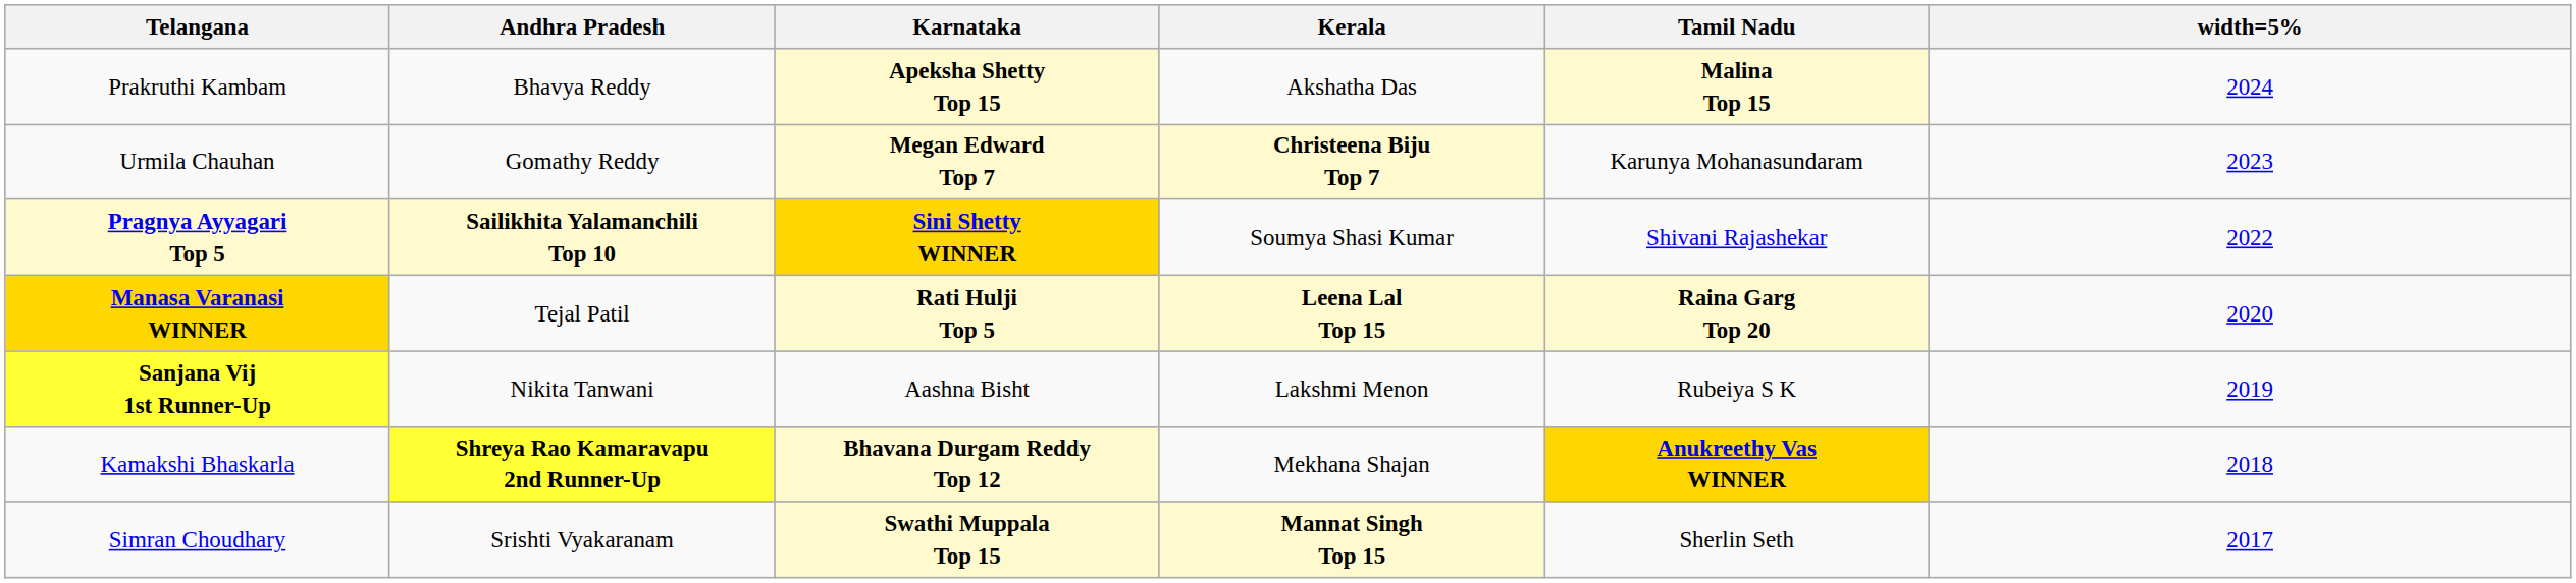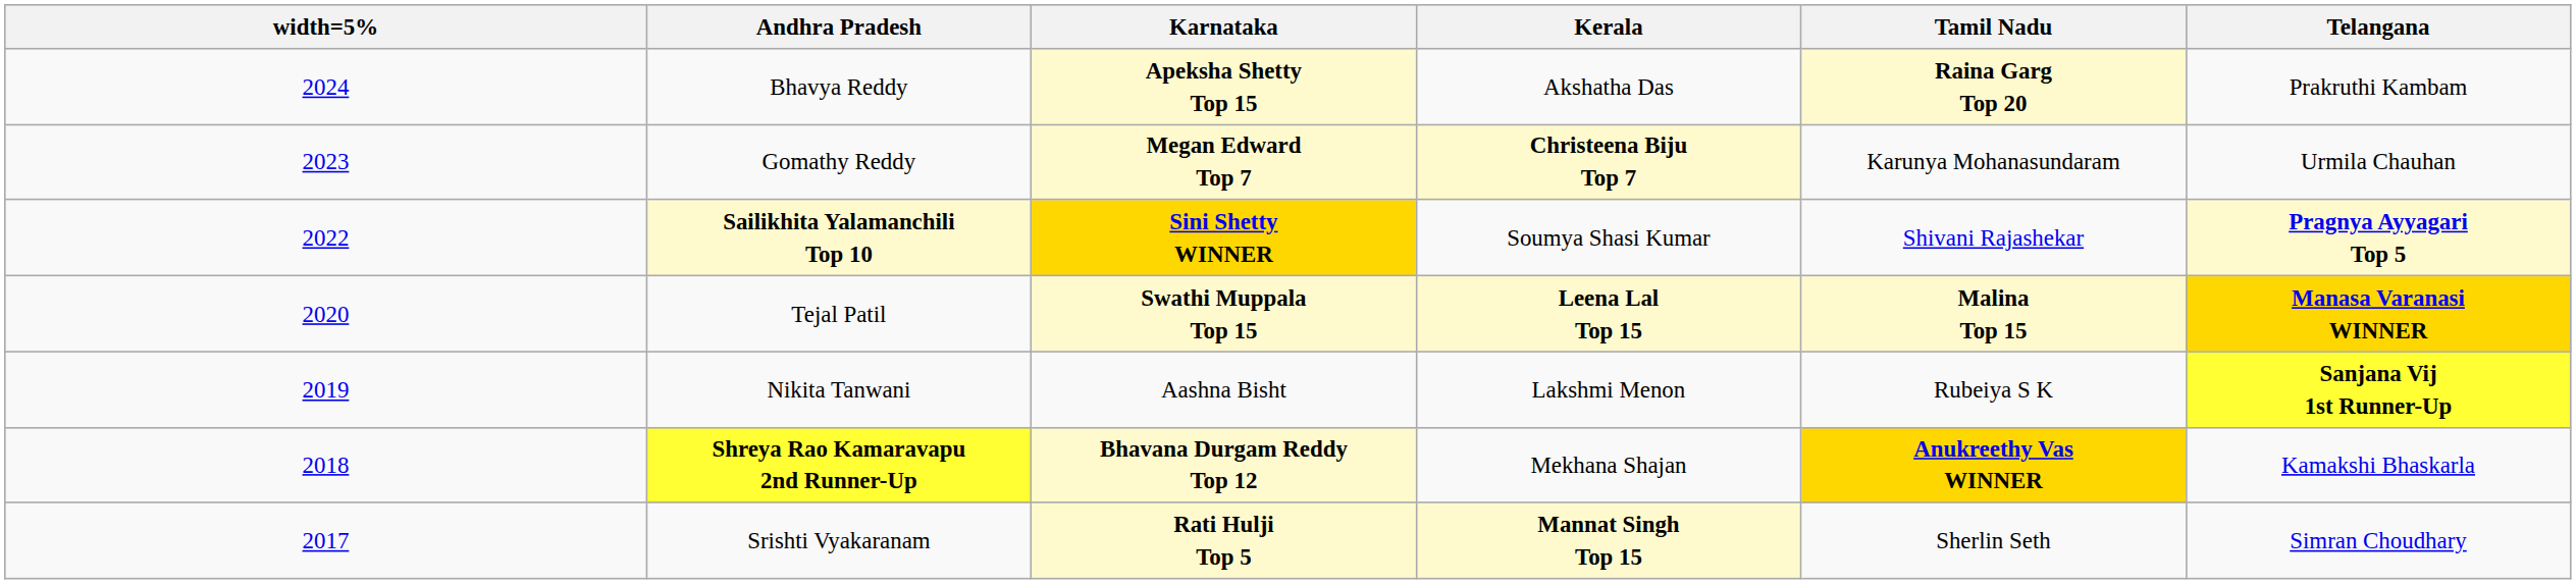columns swapped: width=5% <-> Telangana
Bhavya Reddy | Tamil Nadu: Malina Top 15 -> Raina Garg Top 20
Tejal Patil | Karnataka: Rati Hulji Top 5 -> Swathi Muppala Top 15
Tejal Patil | Tamil Nadu: Raina Garg Top 20 -> Malina Top 15
Srishti Vyakaranam | Karnataka: Swathi Muppala Top 15 -> Rati Hulji Top 5
